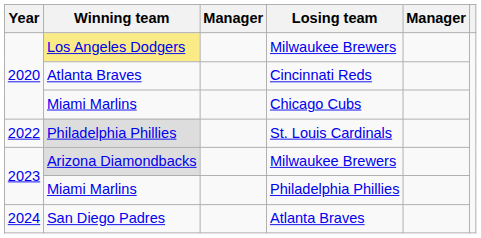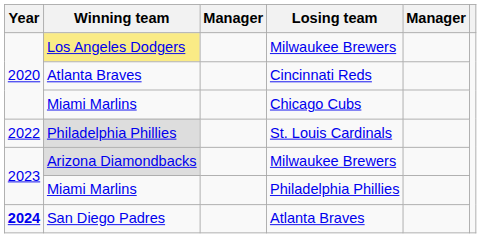San Diego Padres | Year: normal -> bold
